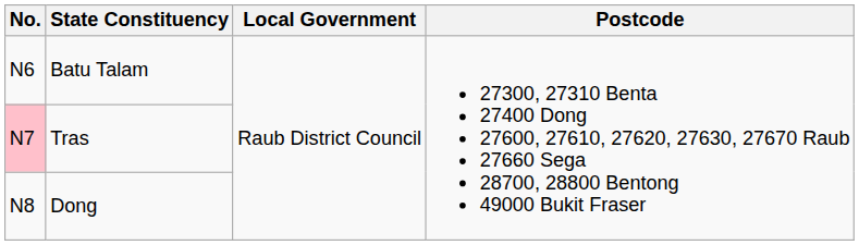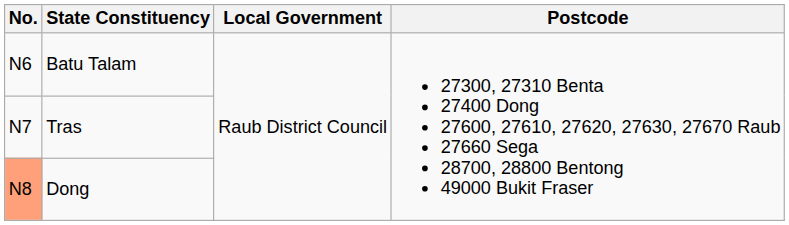Tras | No.: pink background -> no background
Dong | No.: no background -> lightsalmon background
